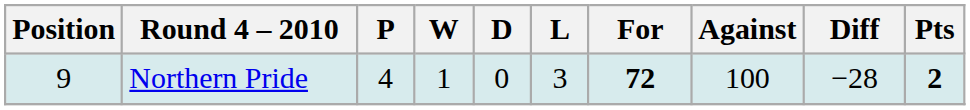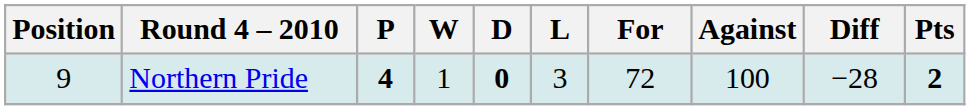Northern Pride | P: normal -> bold
Northern Pride | D: normal -> bold
Northern Pride | For: bold -> normal
